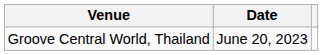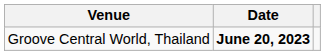Groove Central World, Thailand | Date: normal -> bold
